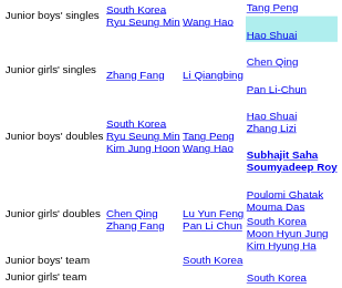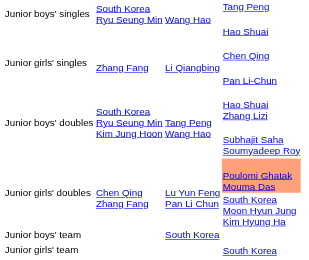Hao Shuai | column 4: paleturquoise background -> no background
Subhajit Saha Soumyadeep Roy | column 4: bold -> normal
Poulomi Ghatak Mouma Das | column 4: no background -> lightsalmon background
